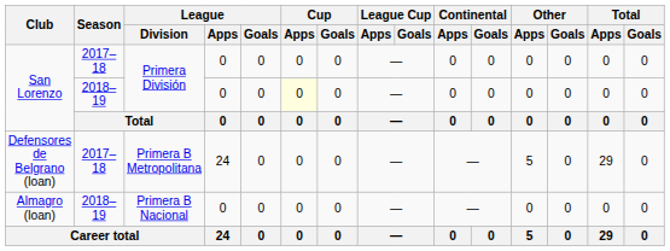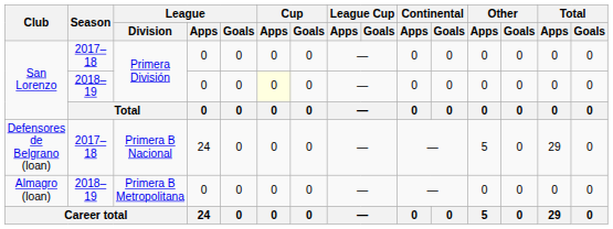Defensores de Belgrano (loan) | League / Division: Primera B Metropolitana -> Primera B Nacional
Almagro (loan) | League / Division: Primera B Nacional -> Primera B Metropolitana
